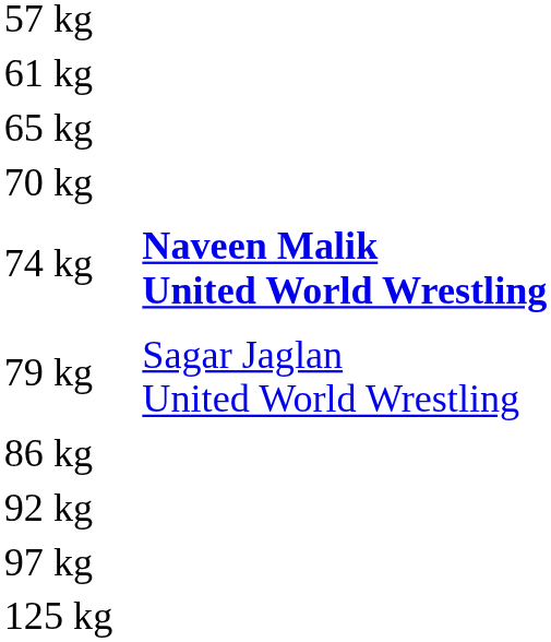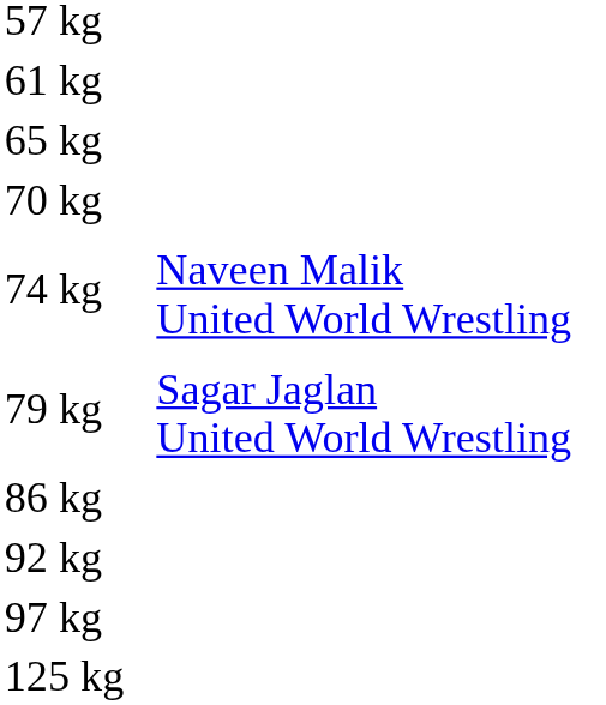74 kg / Naveen Malik United World Wrestling | column 2: bold -> normal
